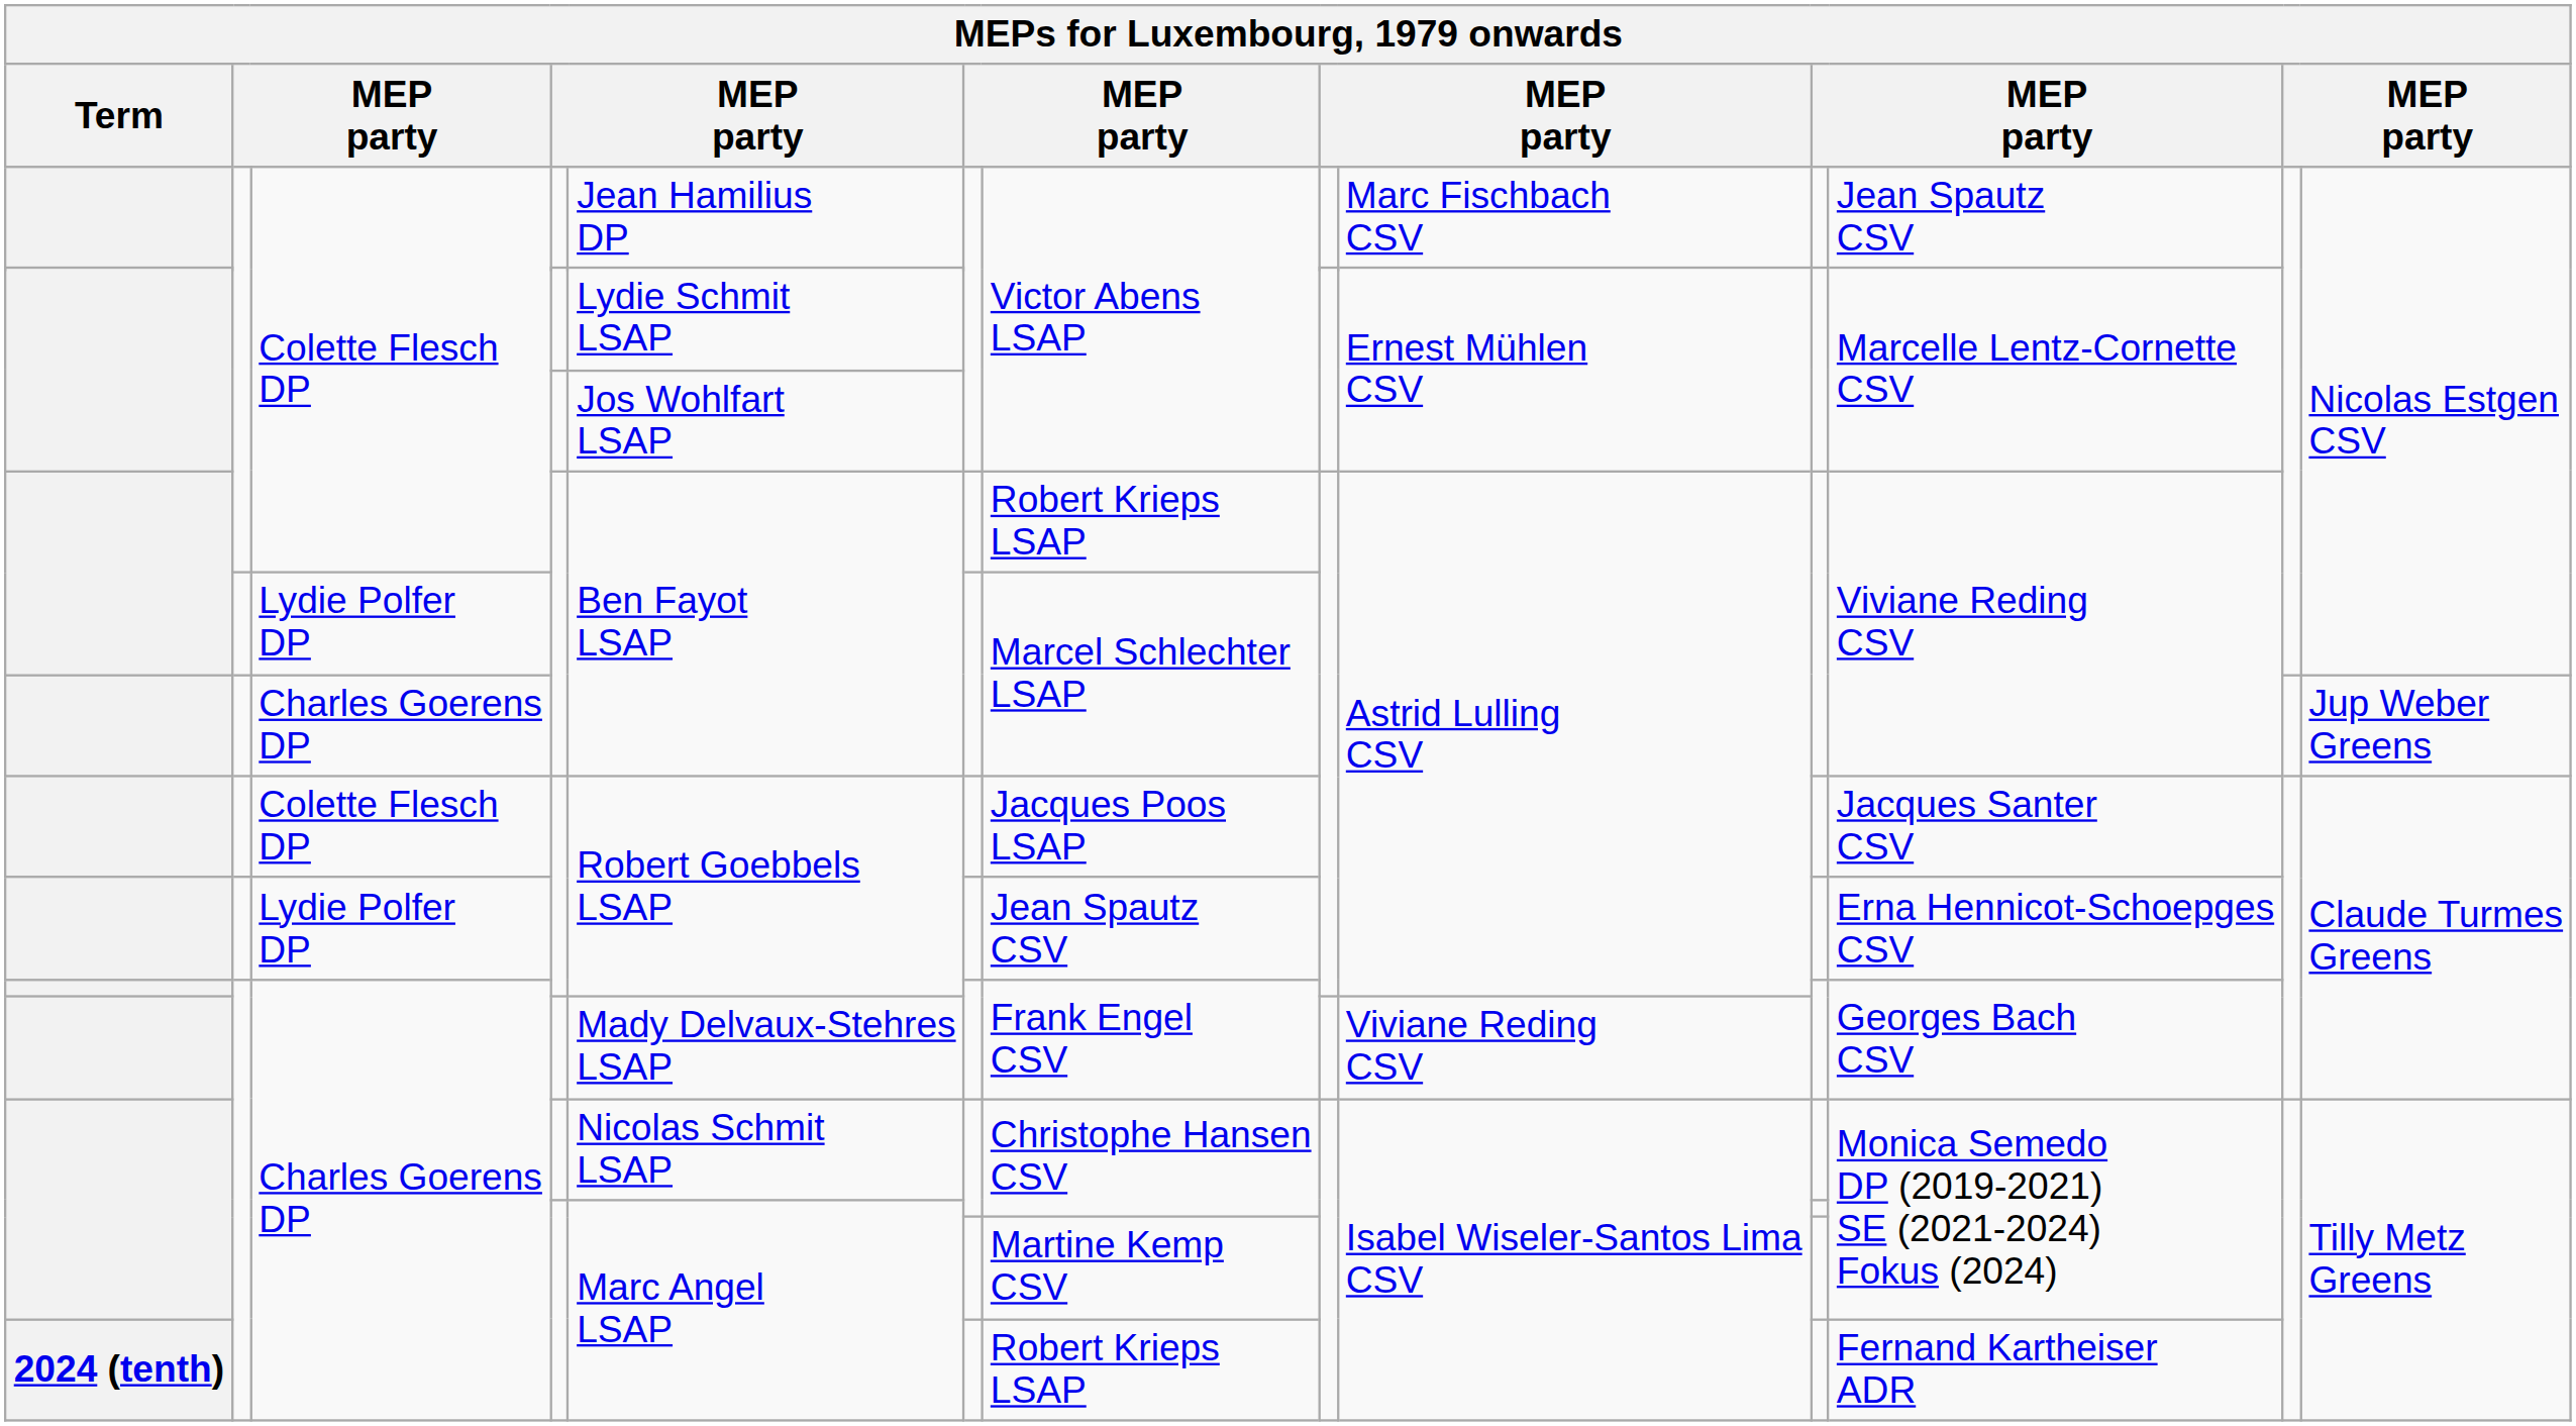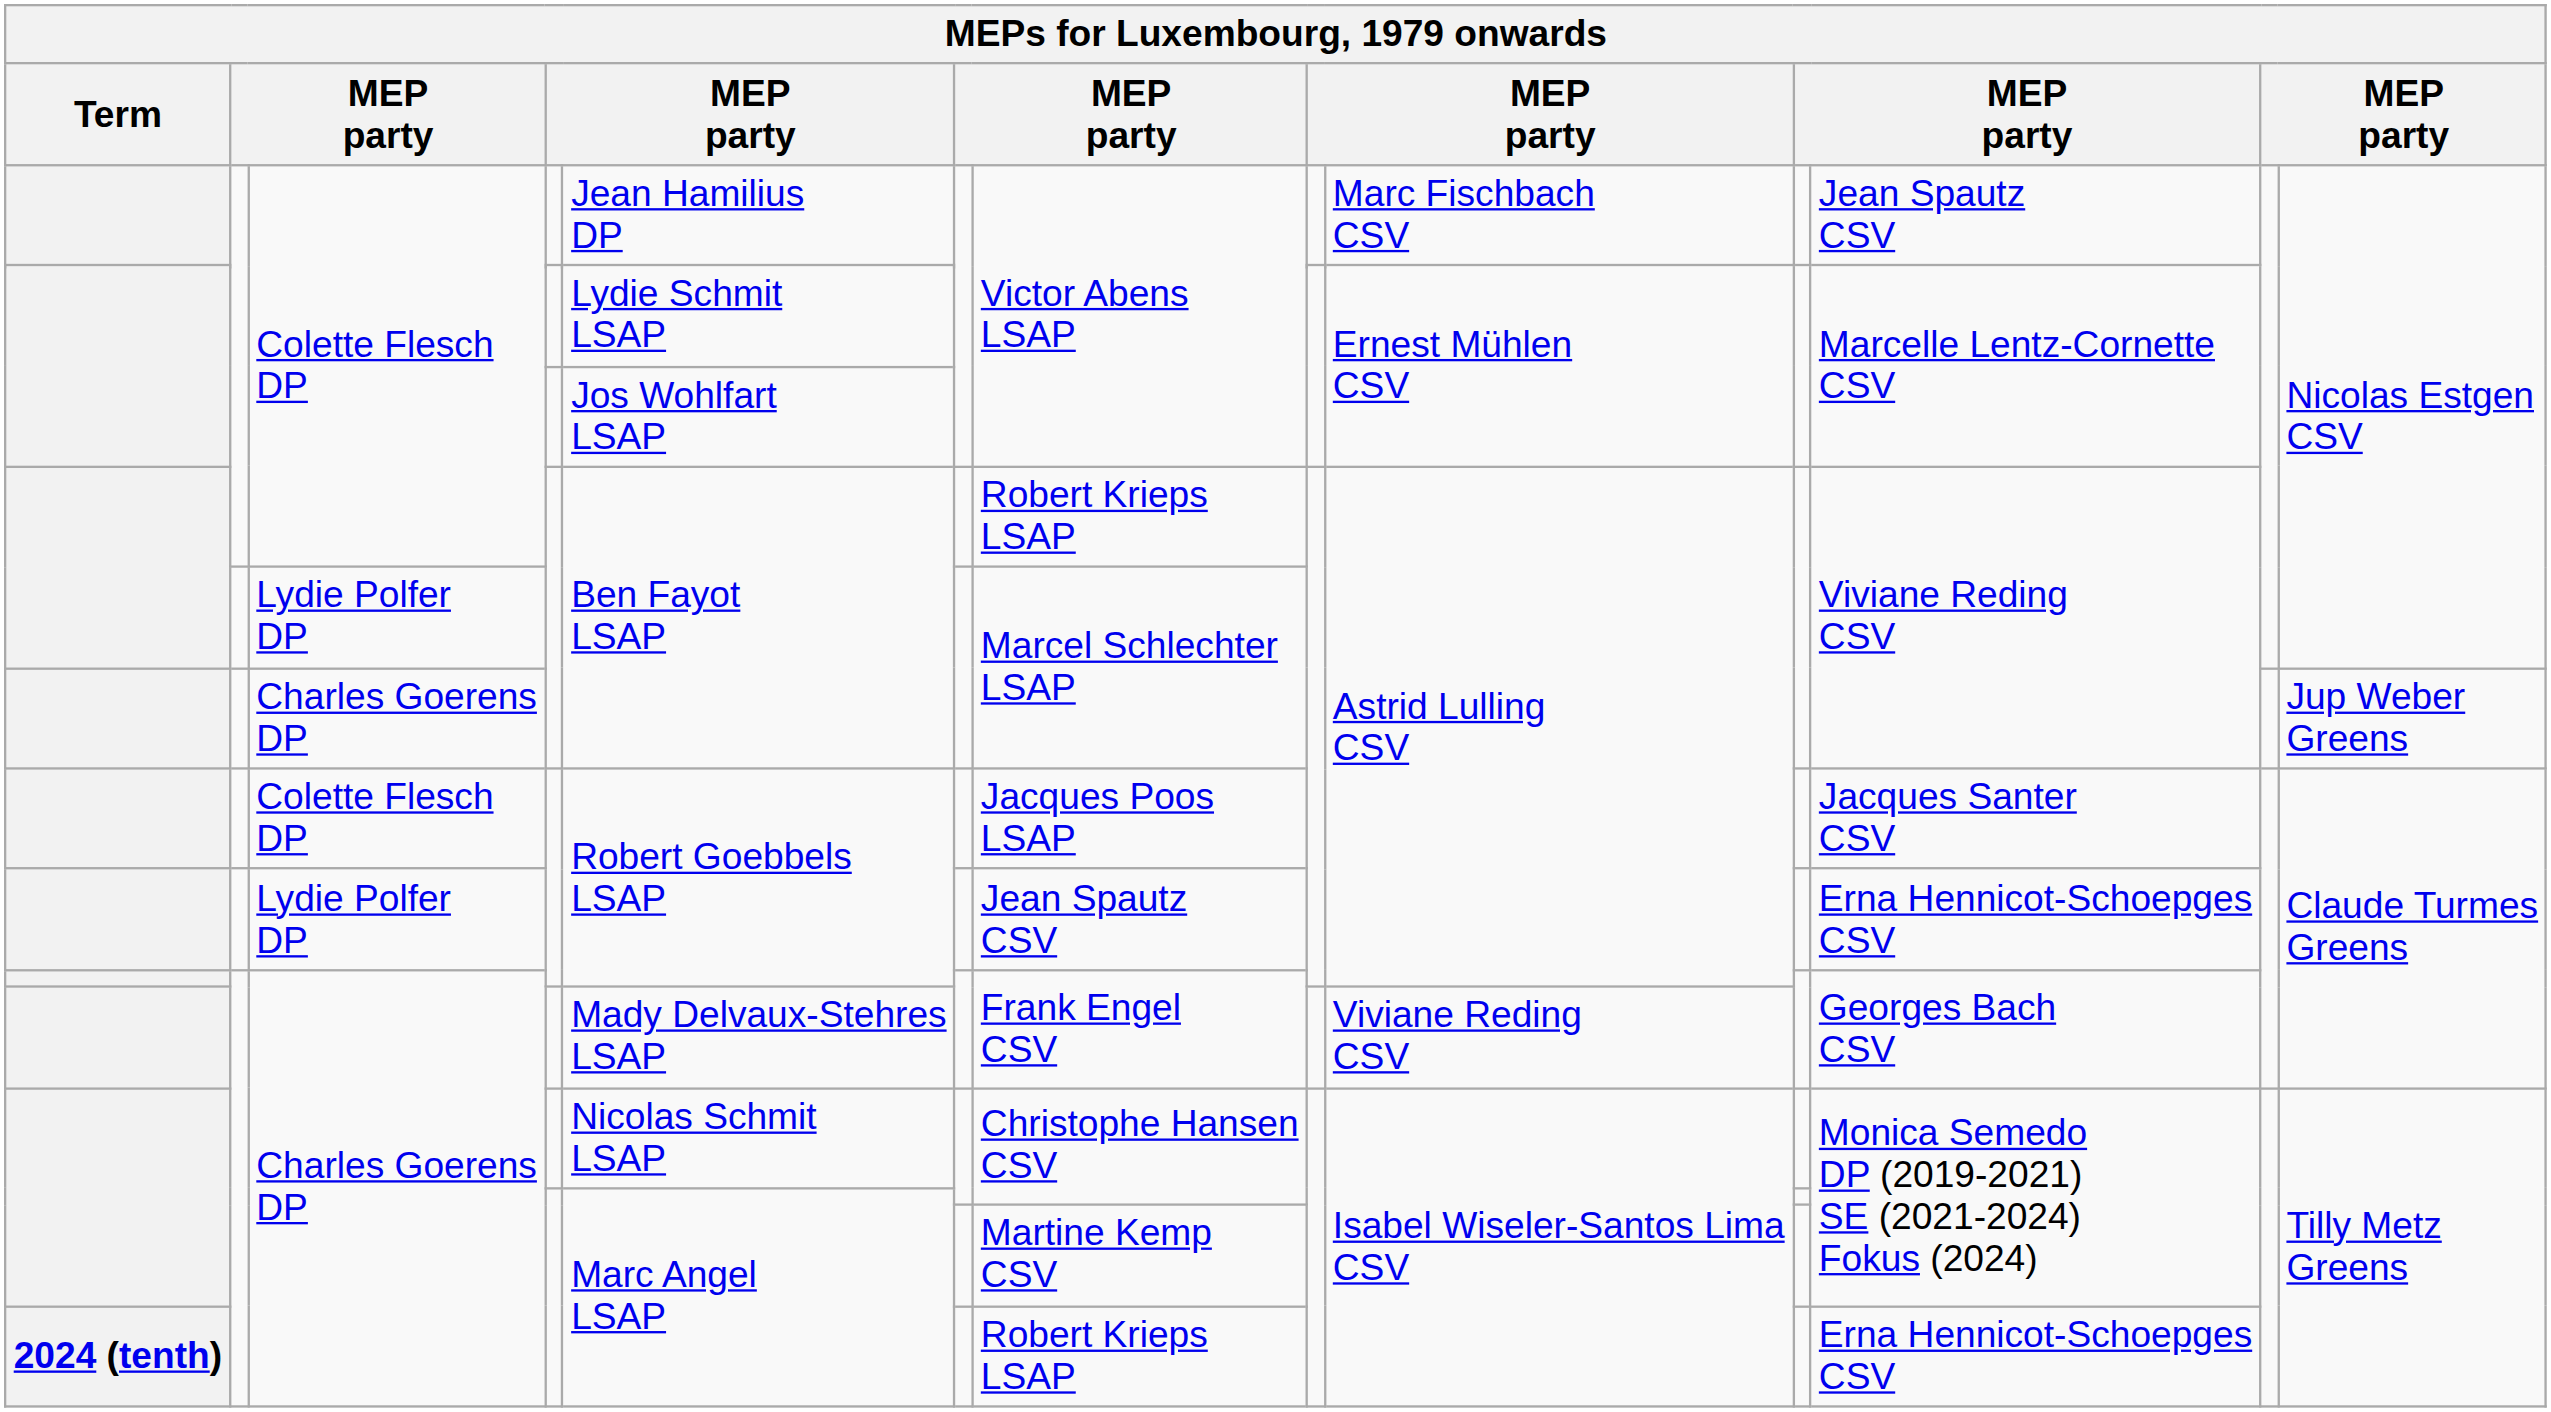2024 (tenth) / Charles Goerens DP | column 11: Fernand Kartheiser ADR -> Erna Hennicot-Schoepges CSV
